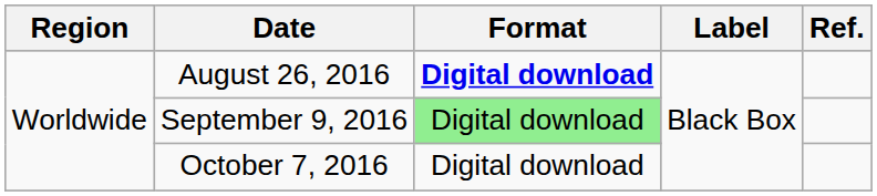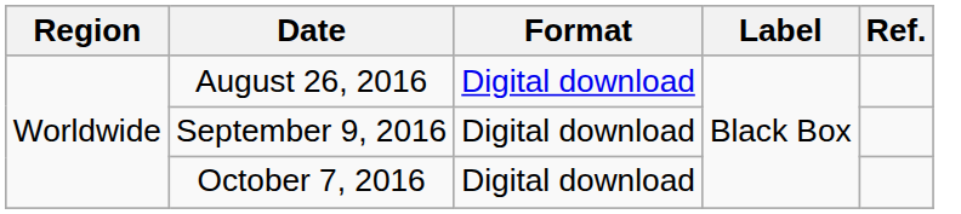August 26, 2016 | Format: bold -> normal
September 9, 2016 | Format: lightgreen background -> no background
